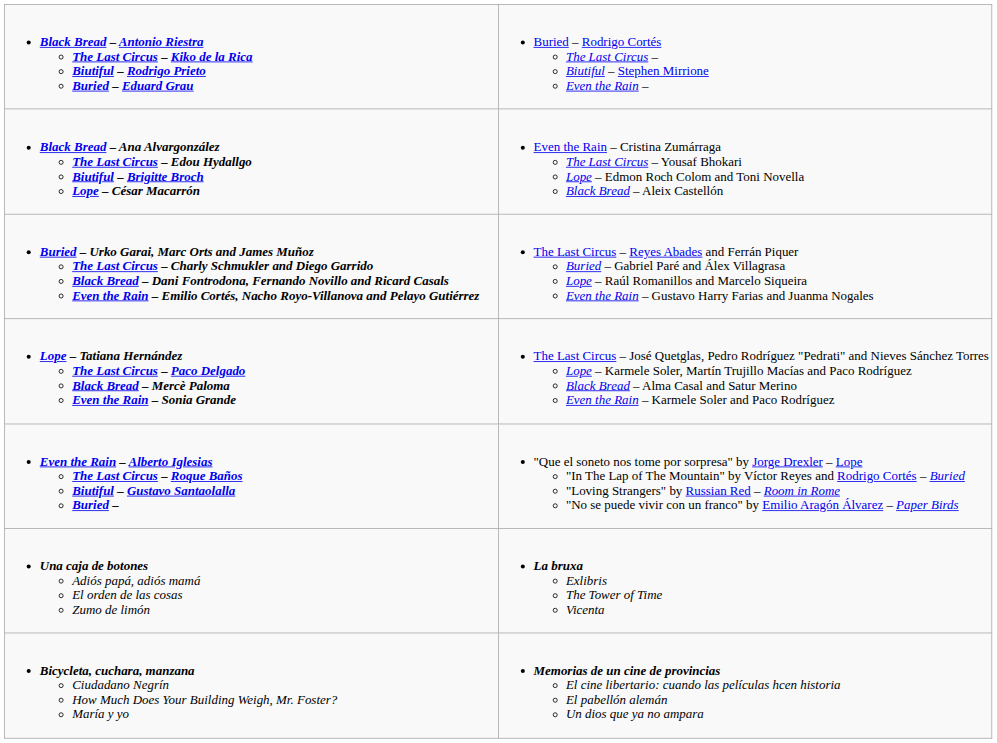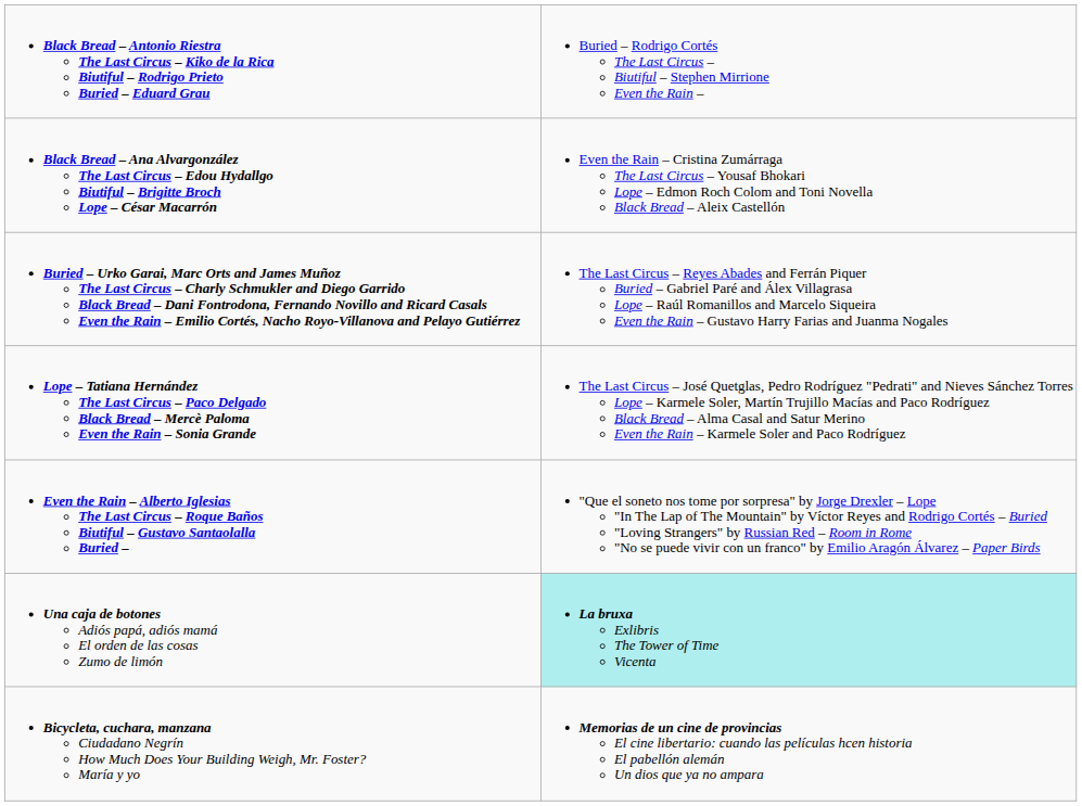row 6 | column 2: no background -> paleturquoise background
